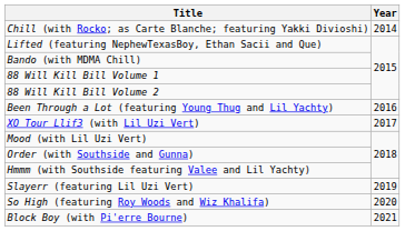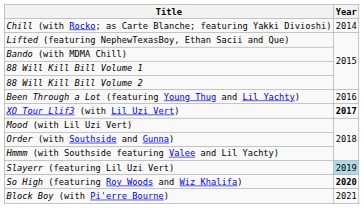XO Tour Llif3 (with Lil Uzi Vert) | Year: normal -> bold
Slayerr (featuring Lil Uzi Vert) | Year: no background -> lightblue background
So High (featuring Roy Woods and Wiz Khalifa) | Year: normal -> bold
